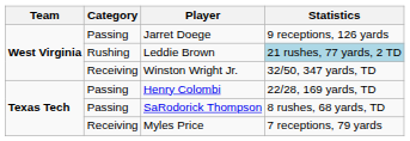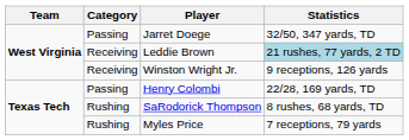Jarret Doege | Statistics: 9 receptions, 126 yards -> 32/50, 347 yards, TD
Leddie Brown | Category: Rushing -> Receiving
Winston Wright Jr. | Statistics: 32/50, 347 yards, TD -> 9 receptions, 126 yards
SaRodorick Thompson | Category: Passing -> Rushing
Myles Price | Category: Receiving -> Rushing
